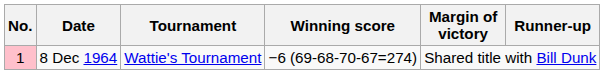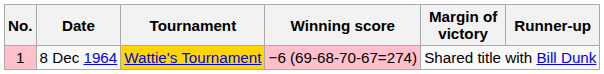8 Dec 1964 | Tournament: no background -> gold background
8 Dec 1964 | Winning score: no background -> pink background
